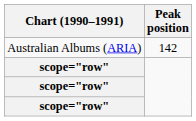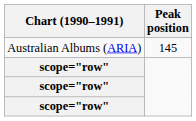Australian Albums (ARIA) | Peak position: 142 -> 145
